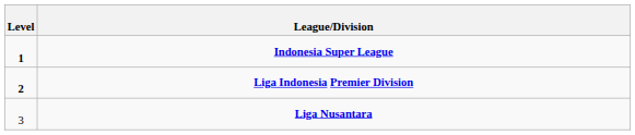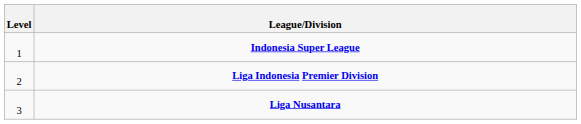Indonesia Super League | Level: bold -> normal
Liga Indonesia Premier Division | Level: bold -> normal
